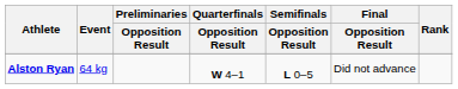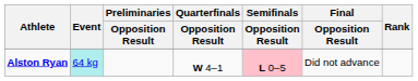Alston Ryan | Event: no background -> paleturquoise background
Alston Ryan | Semifinals / Opposition Result: no background -> pink background
